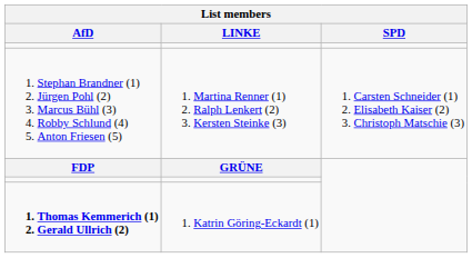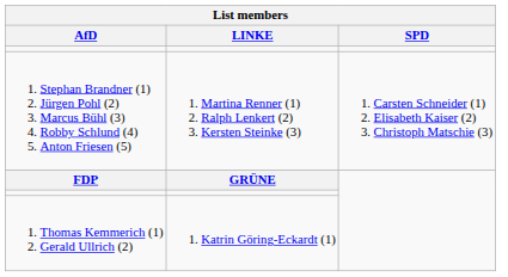Thomas Kemmerich (1) Gerald Ullrich (2) | AfD: bold -> normal
